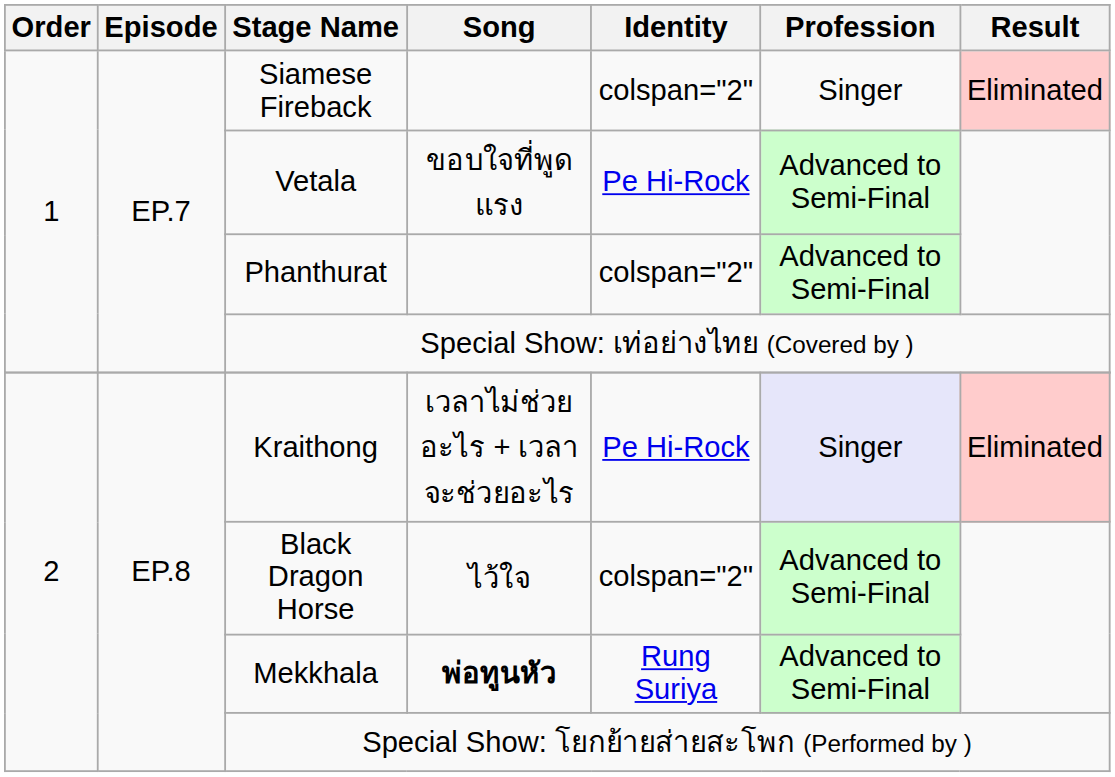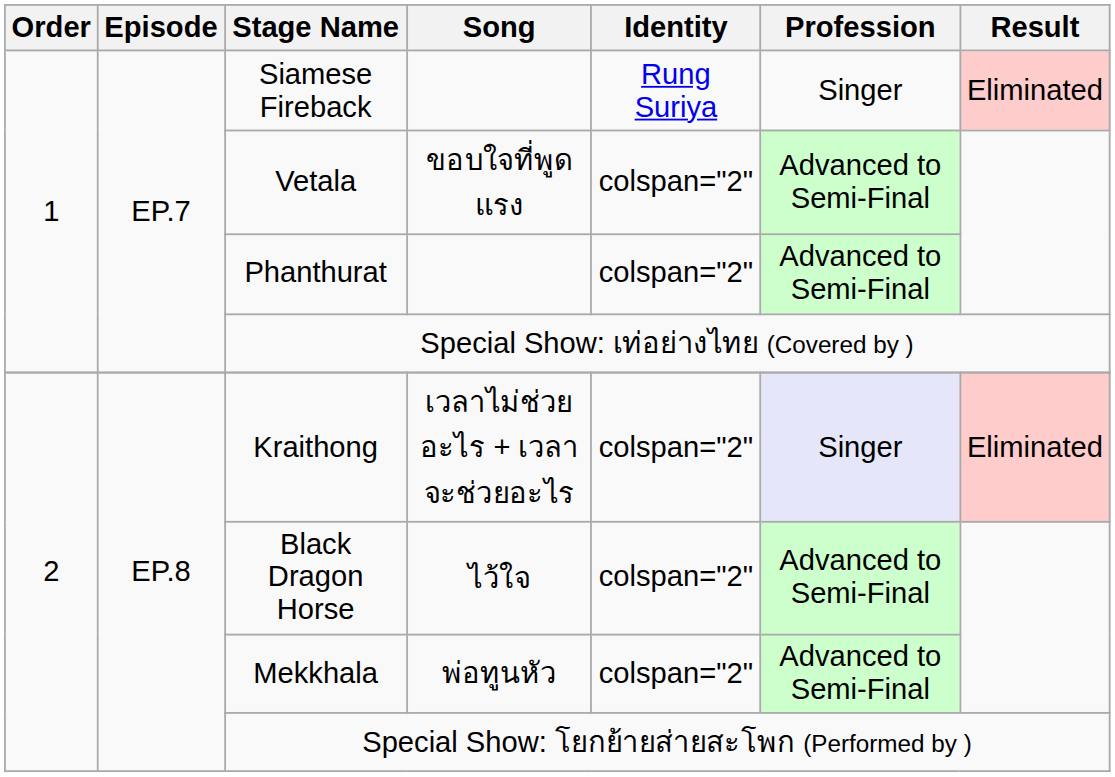Siamese Fireback | Identity: colspan="2" -> Rung Suriya
Vetala | Identity: Pe Hi-Rock -> colspan="2"
Kraithong | Identity: Pe Hi-Rock -> colspan="2"
Mekkhala | Song: bold -> normal
Mekkhala | Identity: Rung Suriya -> colspan="2"
